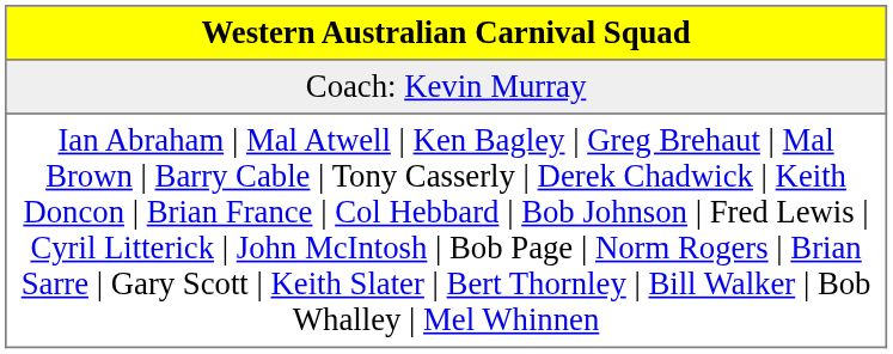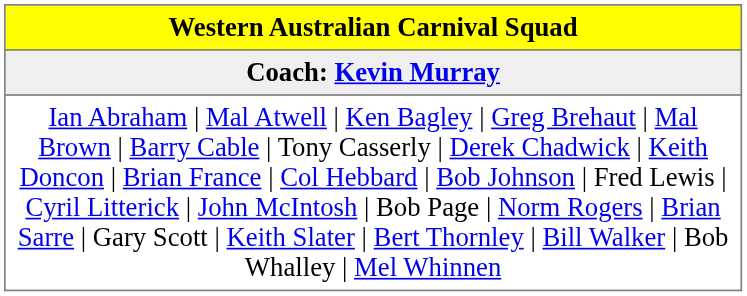Coach: Kevin Murray | column 1: normal -> bold
